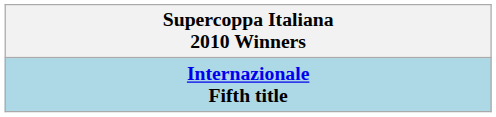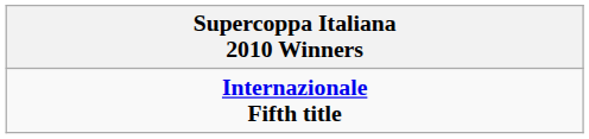row 2 | column 1: lightblue background -> no background
